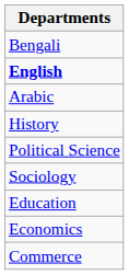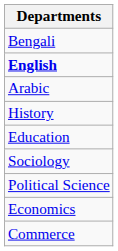row 6 | column 1: Political Science -> Education
row 8 | column 1: Education -> Political Science
